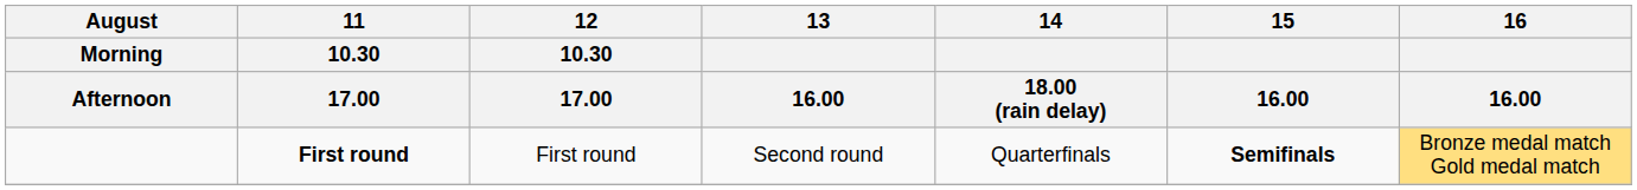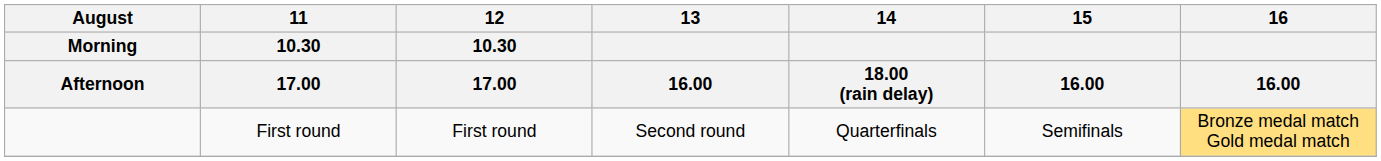row 4 | 11 / 10.30 / 17.00: bold -> normal
row 4 | 15 / 16.00: bold -> normal
